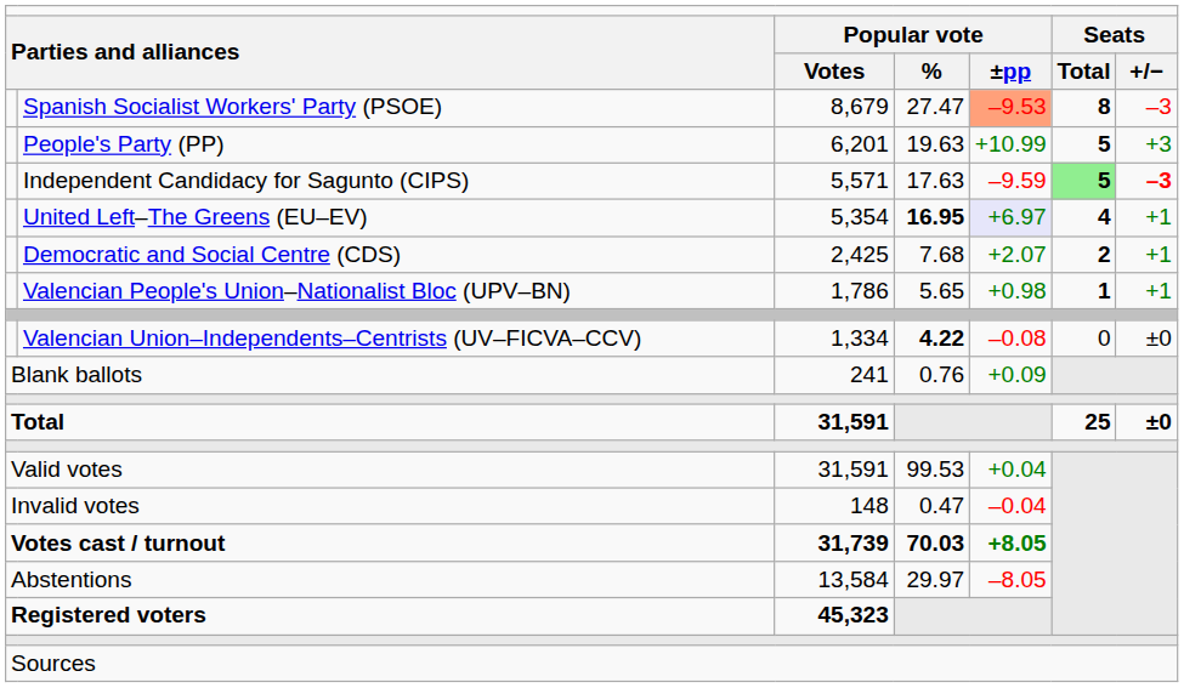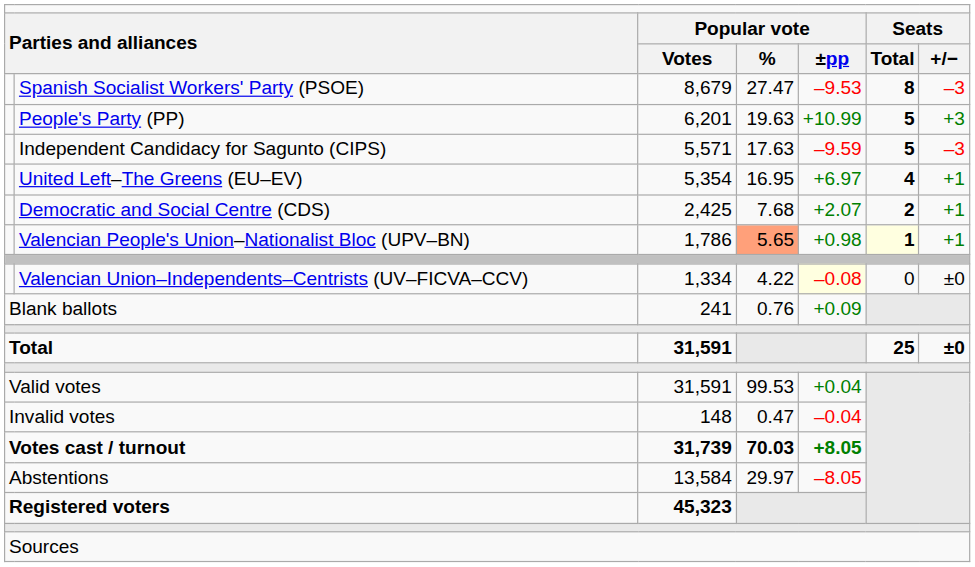Spanish Socialist Workers' Party (PSOE) | column 5: lightsalmon background -> no background
Independent Candidacy for Sagunto (CIPS) | column 6: lightgreen background -> no background
Independent Candidacy for Sagunto (CIPS) | column 7: bold -> normal
United Left–The Greens (EU–EV) | column 4: bold -> normal
United Left–The Greens (EU–EV) | column 5: lavender background -> no background
Valencian People's Union–Nationalist Bloc (UPV–BN) | column 4: no background -> lightsalmon background
Valencian People's Union–Nationalist Bloc (UPV–BN) | column 6: no background -> lightyellow background
Valencian Union–Independents–Centrists (UV–FICVA–CCV) | column 4: bold -> normal
Valencian Union–Independents–Centrists (UV–FICVA–CCV) | column 5: no background -> lightyellow background
